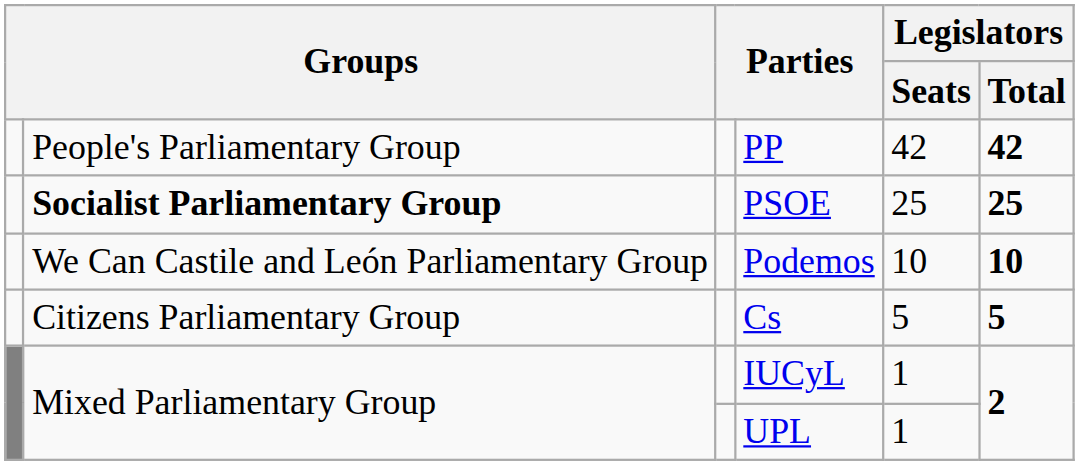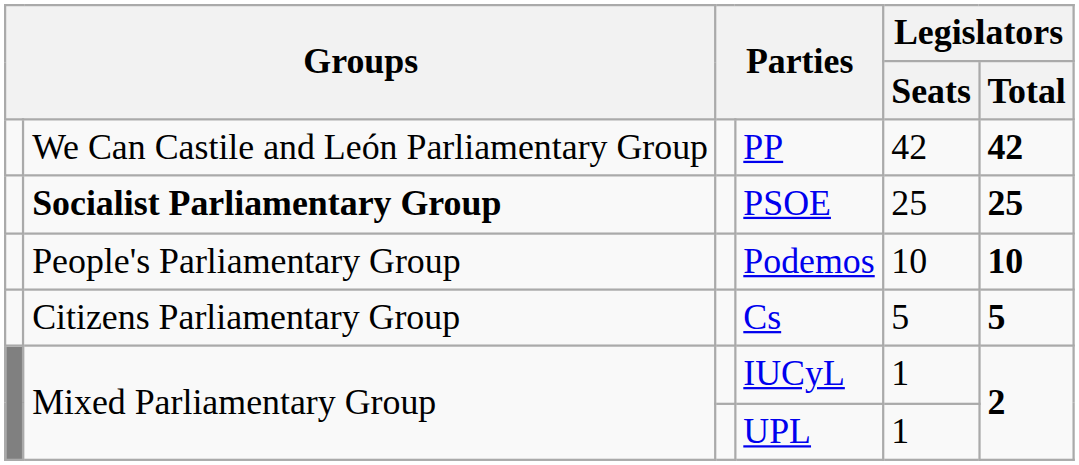PP | column 2: People's Parliamentary Group -> We Can Castile and León Parliamentary Group
Podemos | column 2: We Can Castile and León Parliamentary Group -> People's Parliamentary Group
